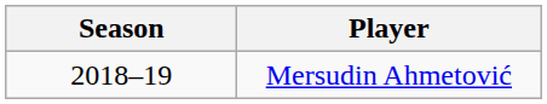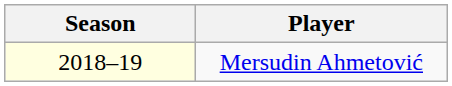Mersudin Ahmetović | Season: no background -> lightyellow background
